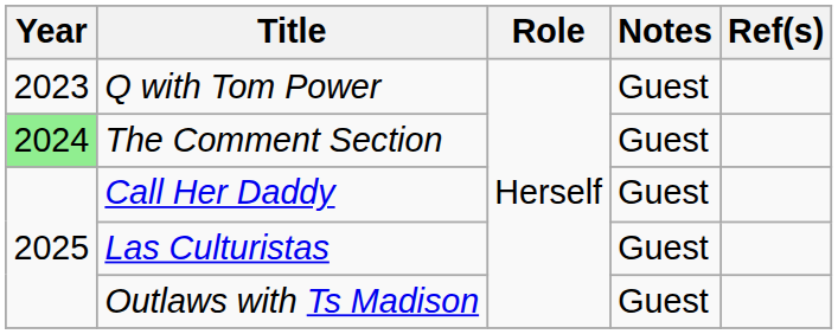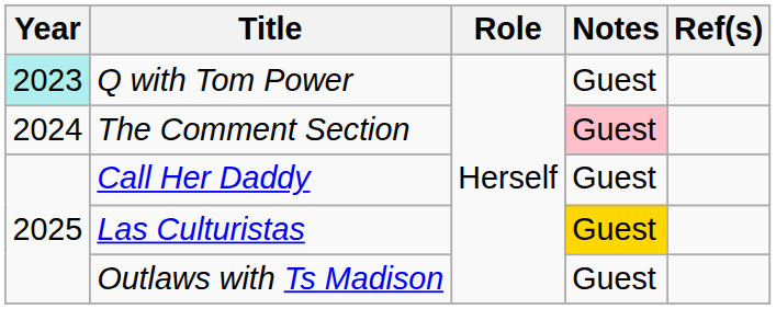Q with Tom Power | Year: no background -> paleturquoise background
The Comment Section | Year: lightgreen background -> no background
The Comment Section | Notes: no background -> pink background
Las Culturistas | Notes: no background -> gold background
